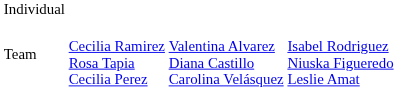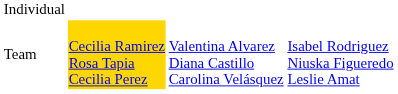Team | column 2: no background -> gold background
